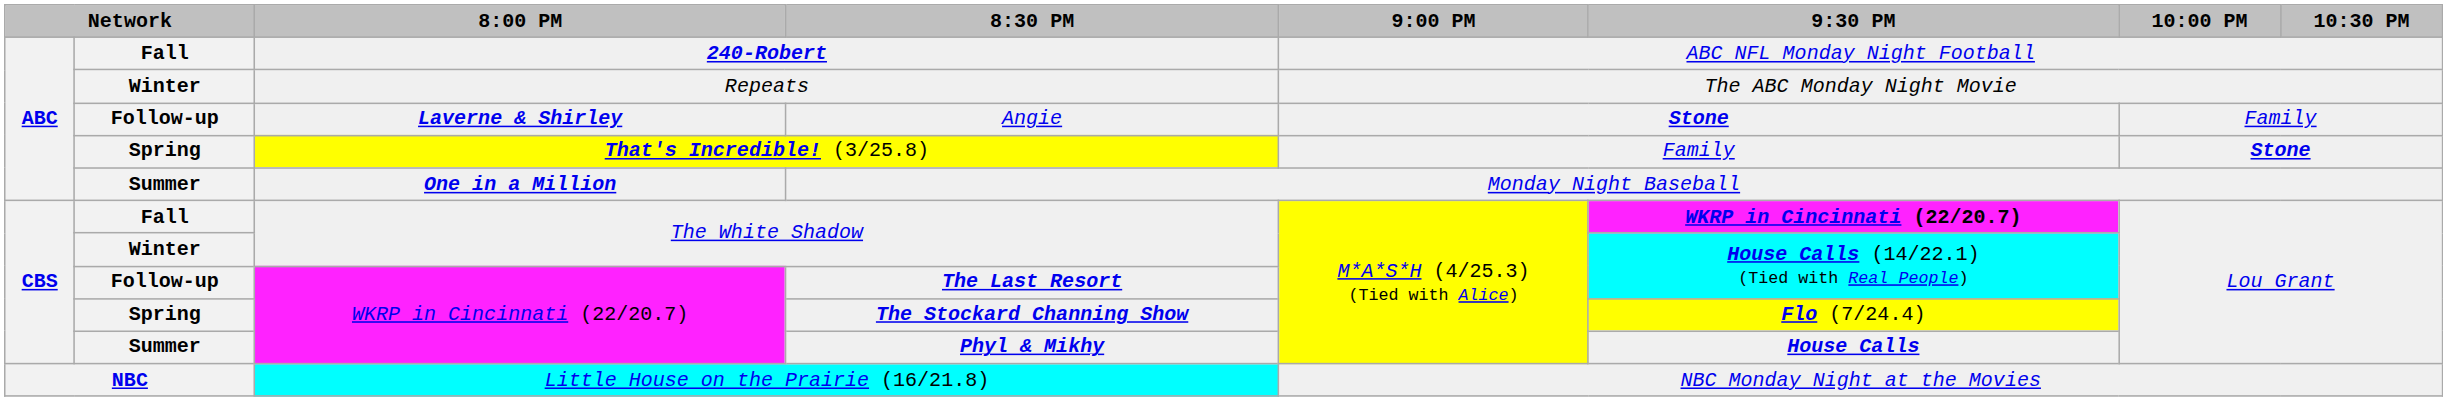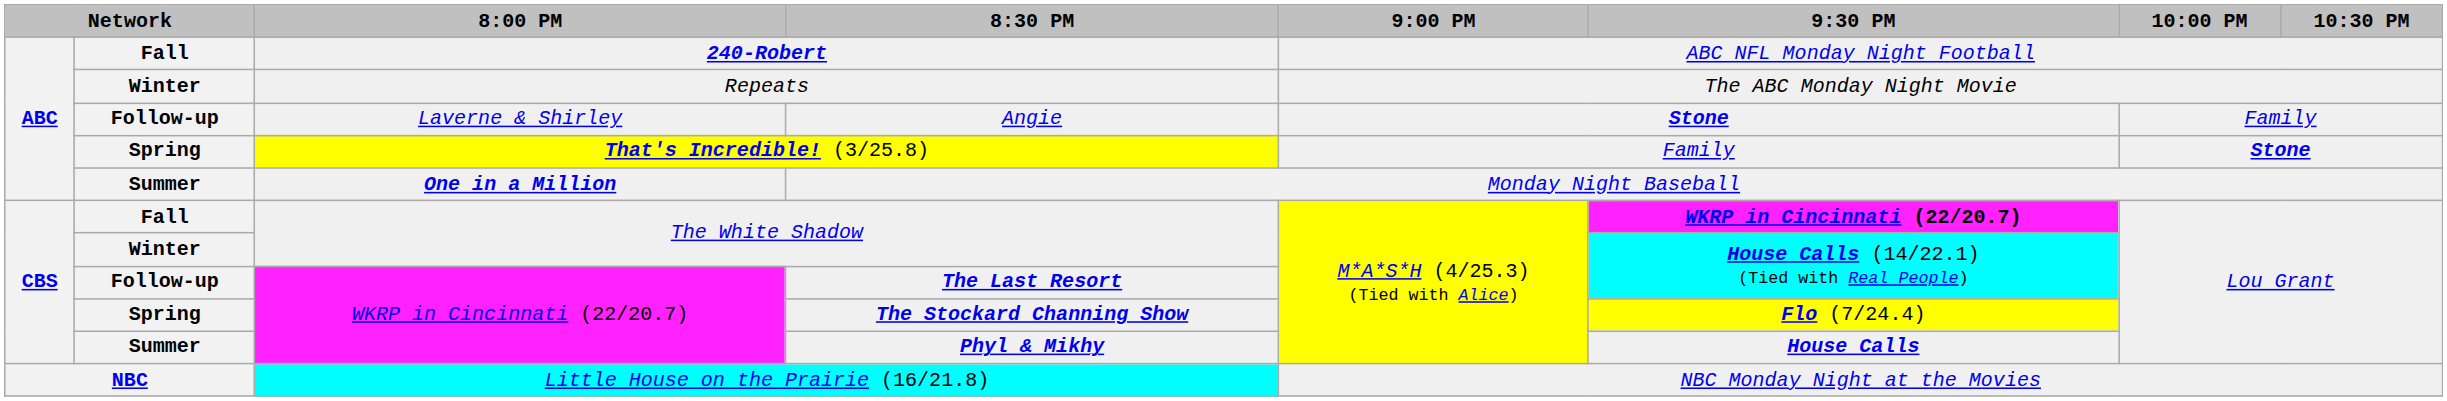Angie | 8:00 PM: bold -> normal
